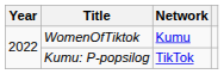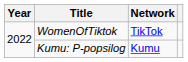WomenOfTiktok | Network: Kumu -> TikTok
Kumu: P-popsilog | Network: TikTok -> Kumu
